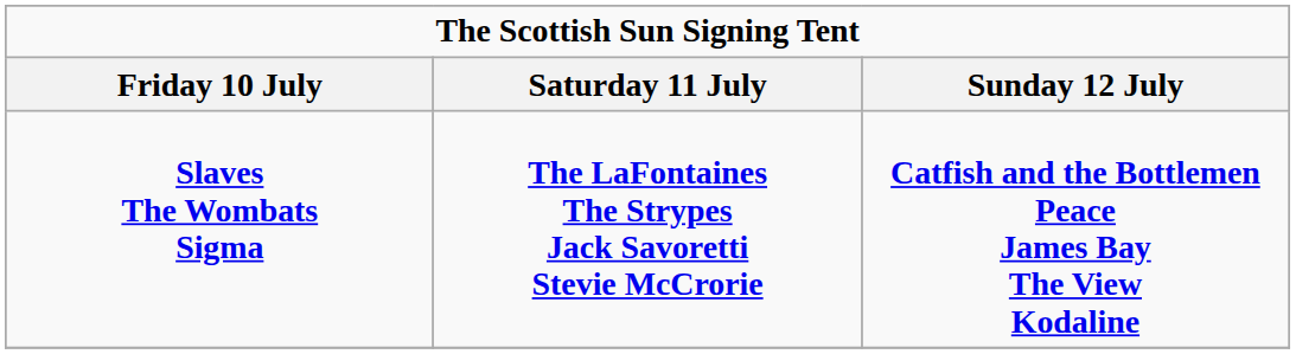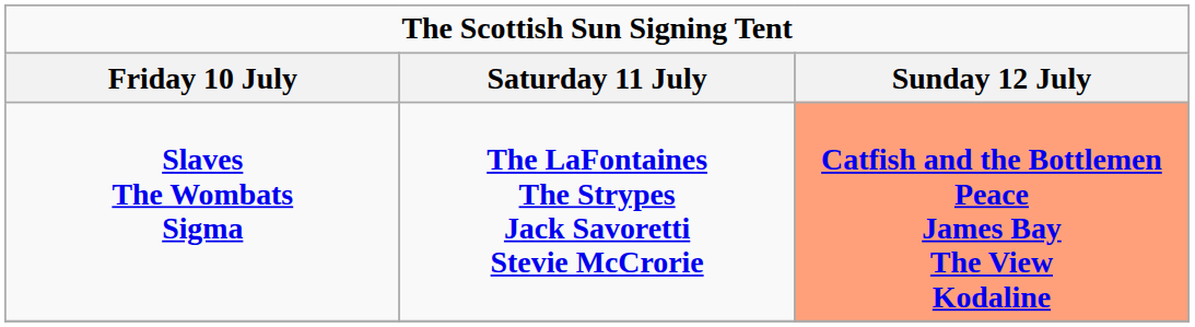Slaves The Wombats Sigma | Sunday 12 July: no background -> lightsalmon background
